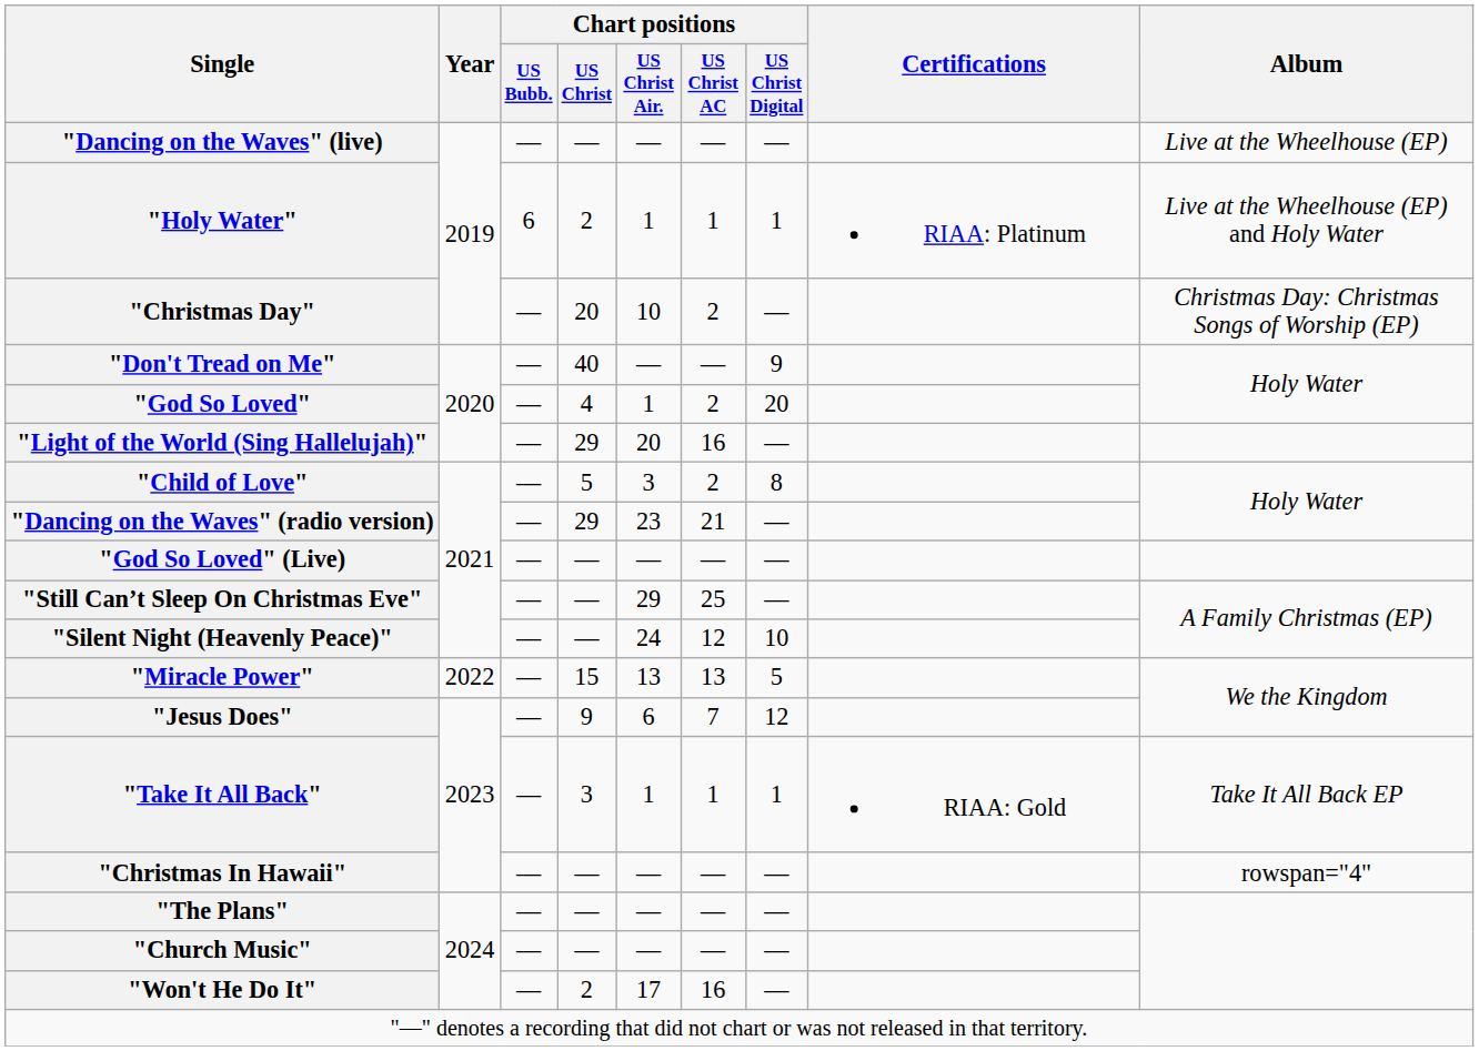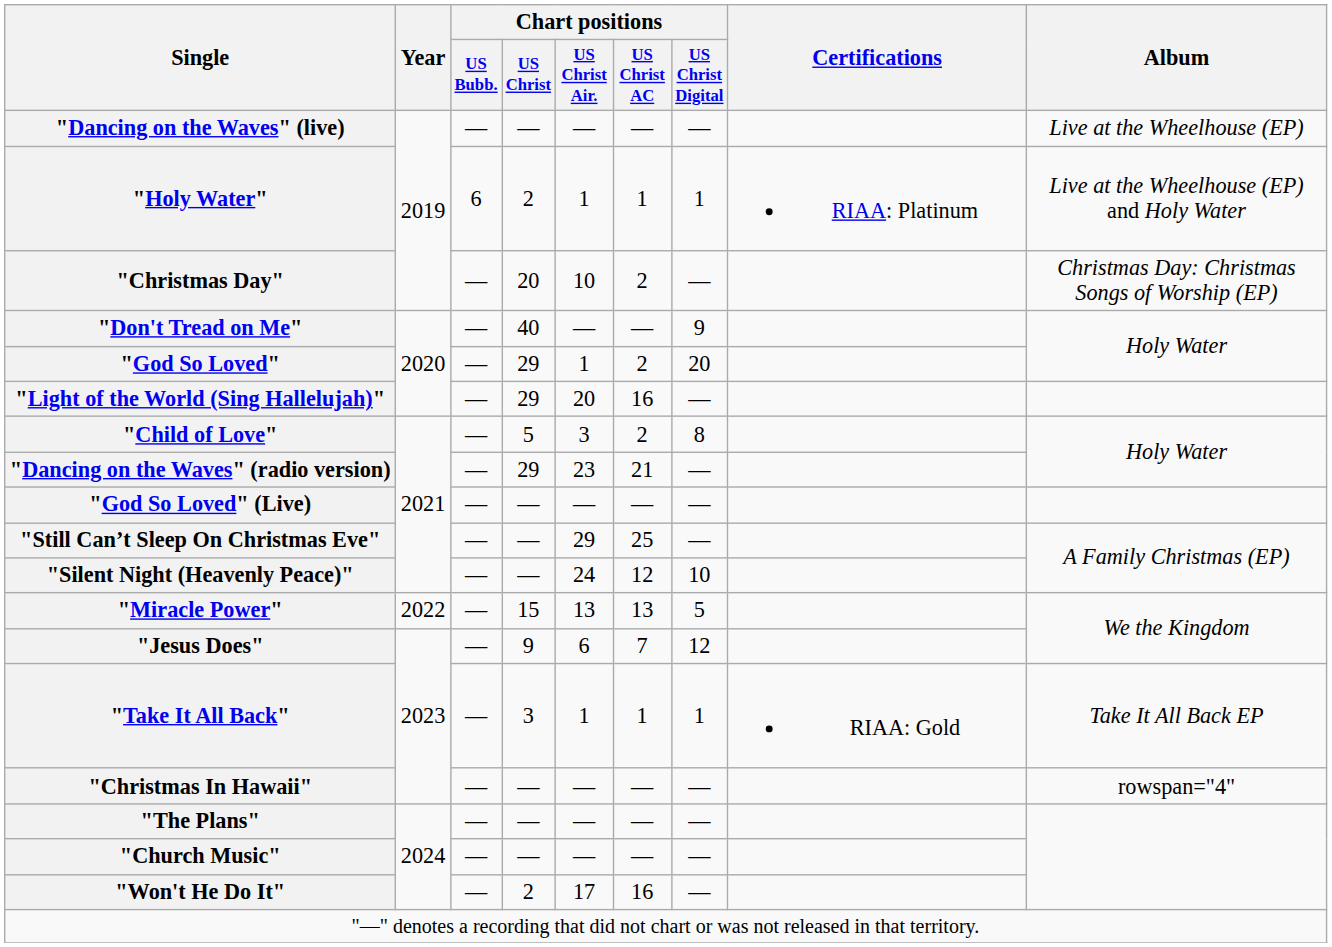"God So Loved" | Chart positions / US Christ: 4 -> 29
